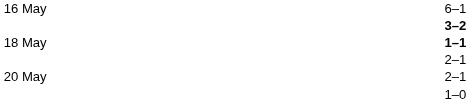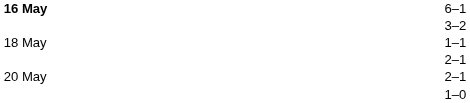6–1 | column 1: normal -> bold
3–2 | column 2: bold -> normal
1–1 | column 2: bold -> normal
